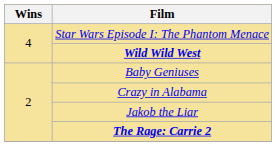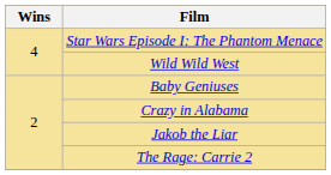Wild Wild West | Film: bold -> normal
The Rage: Carrie 2 | Film: bold -> normal
